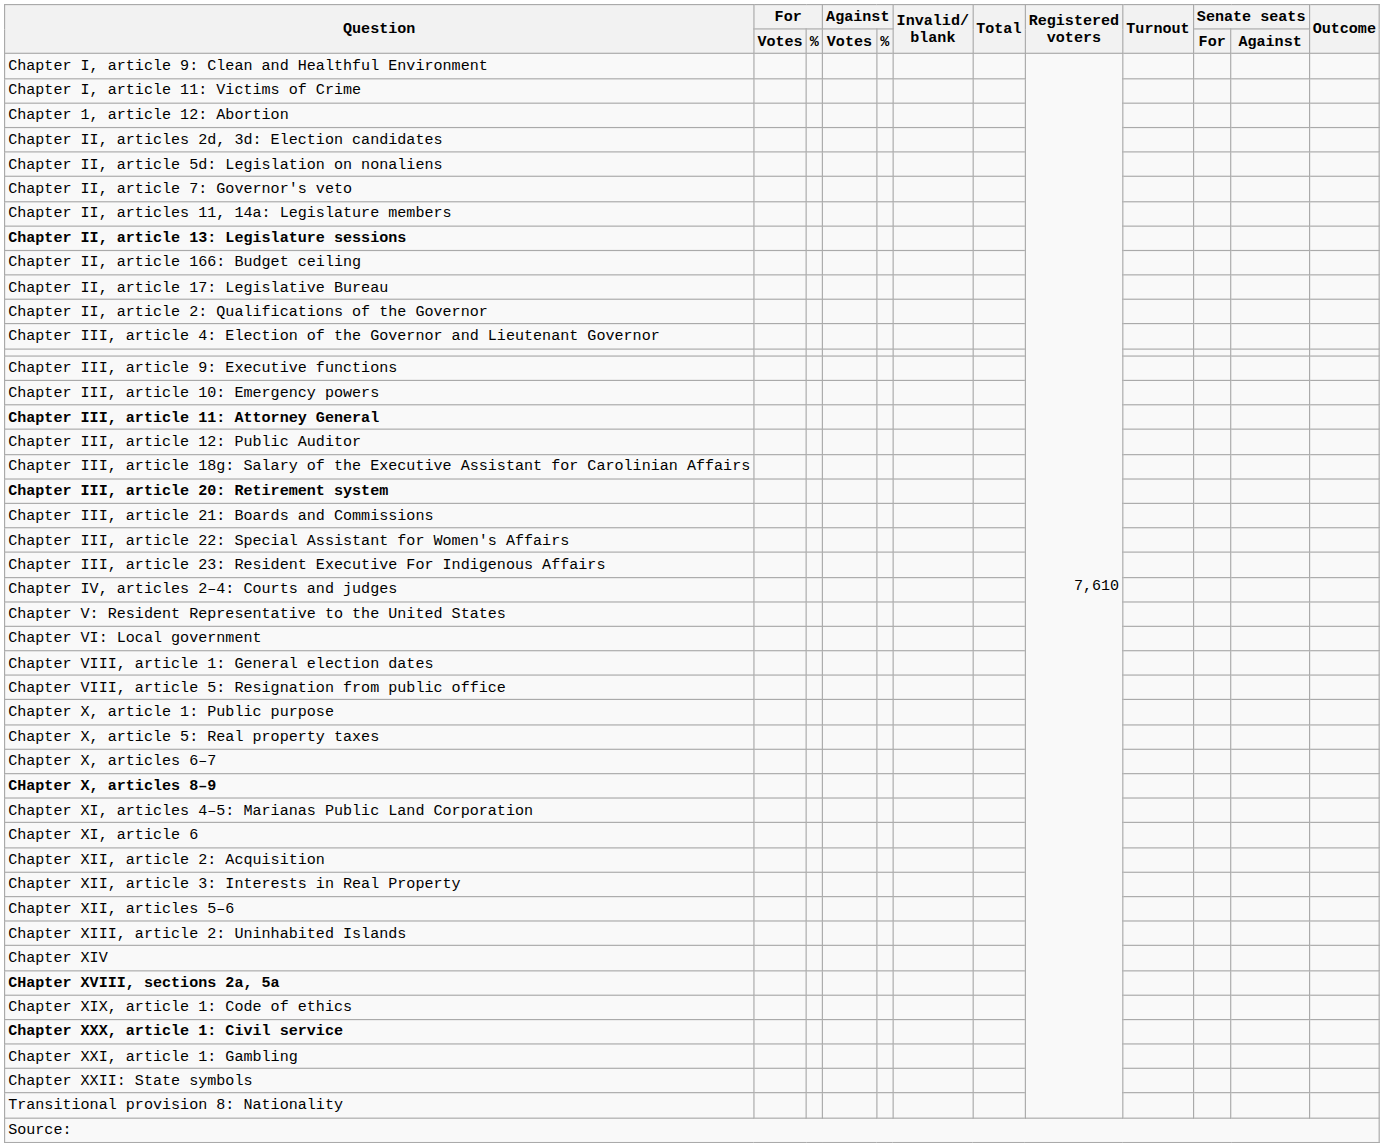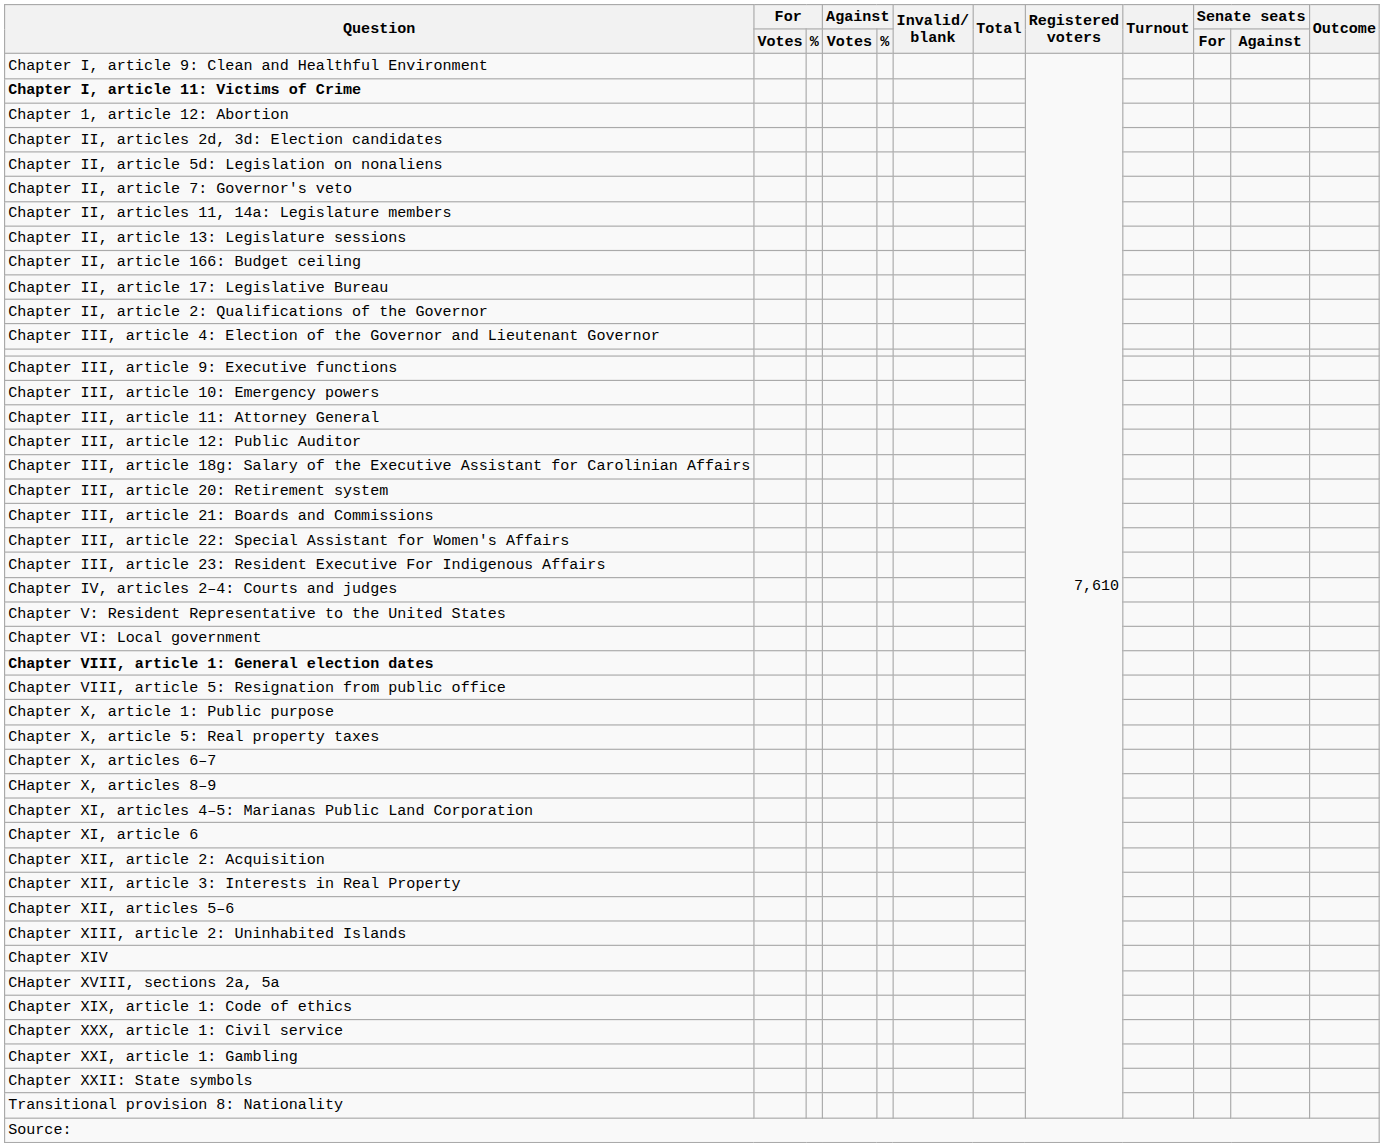Chapter I, article 11: Victims of Crime | Question: normal -> bold
Chapter II, article 13: Legislature sessions | Question: bold -> normal
Chapter III, article 11: Attorney General | Question: bold -> normal
Chapter III, article 20: Retirement system | Question: bold -> normal
Chapter VIII, article 1: General election dates | Question: normal -> bold
CHapter X, articles 8–9 | Question: bold -> normal
CHapter XVIII, sections 2a, 5a | Question: bold -> normal
Chapter XXX, article 1: Civil service | Question: bold -> normal
